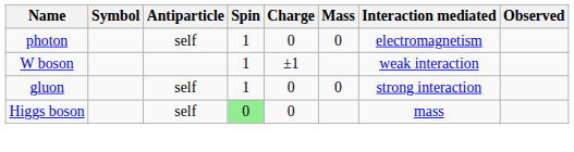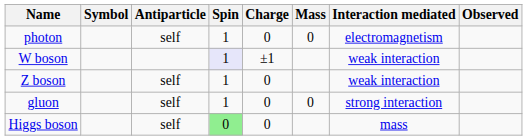W boson | Spin: no background -> lavender background
+ row: Z boson | self | 1 | 0 | weak interaction
